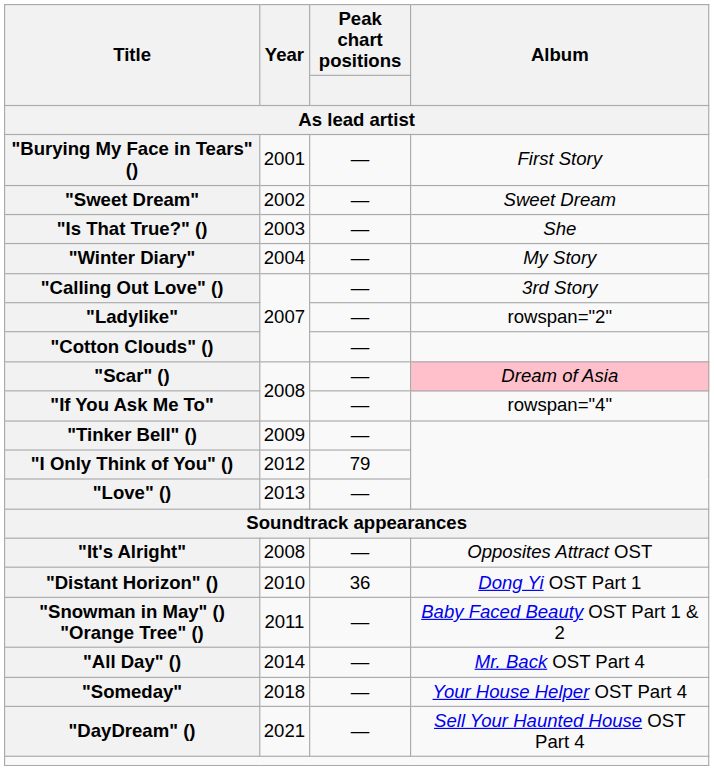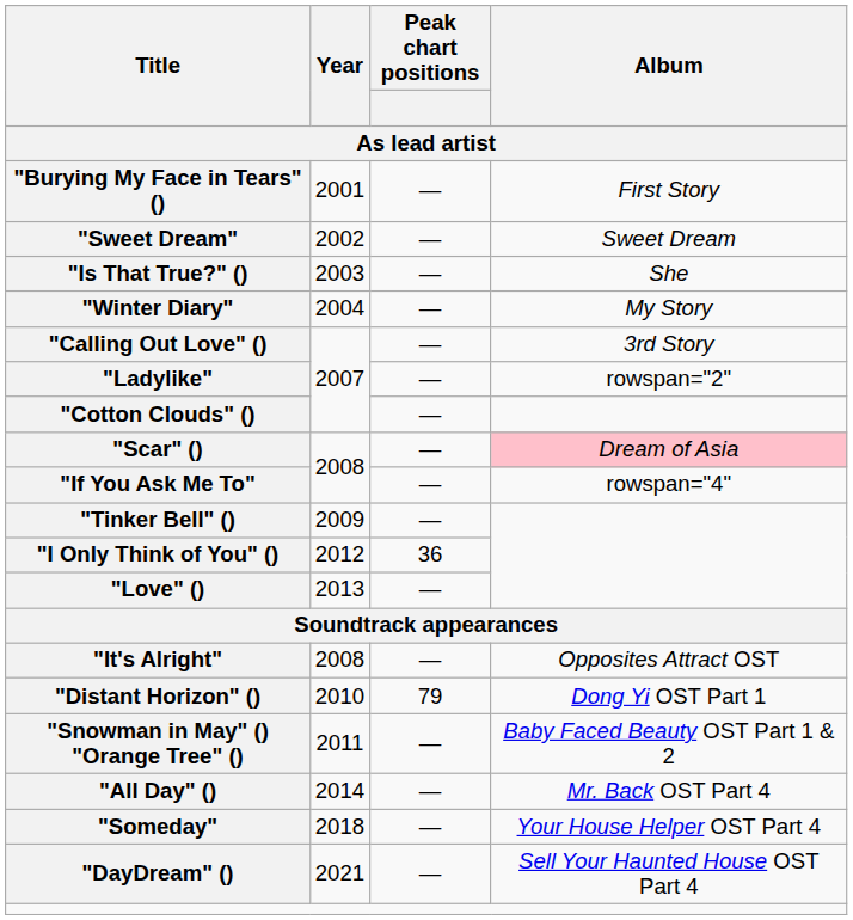"I Only Think of You" () | Peak chart positions: 79 -> 36
"Distant Horizon" () | Peak chart positions: 36 -> 79
